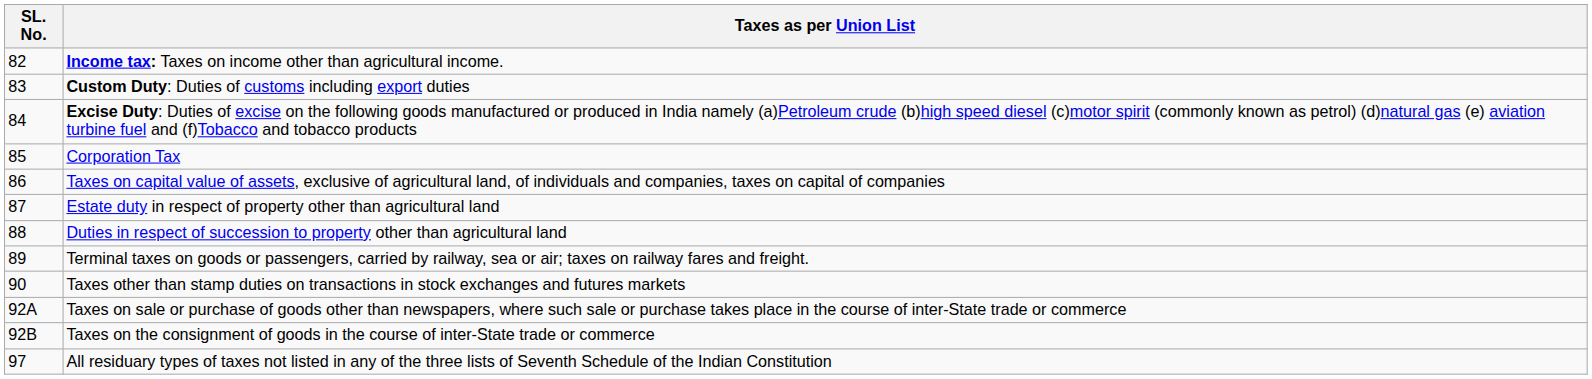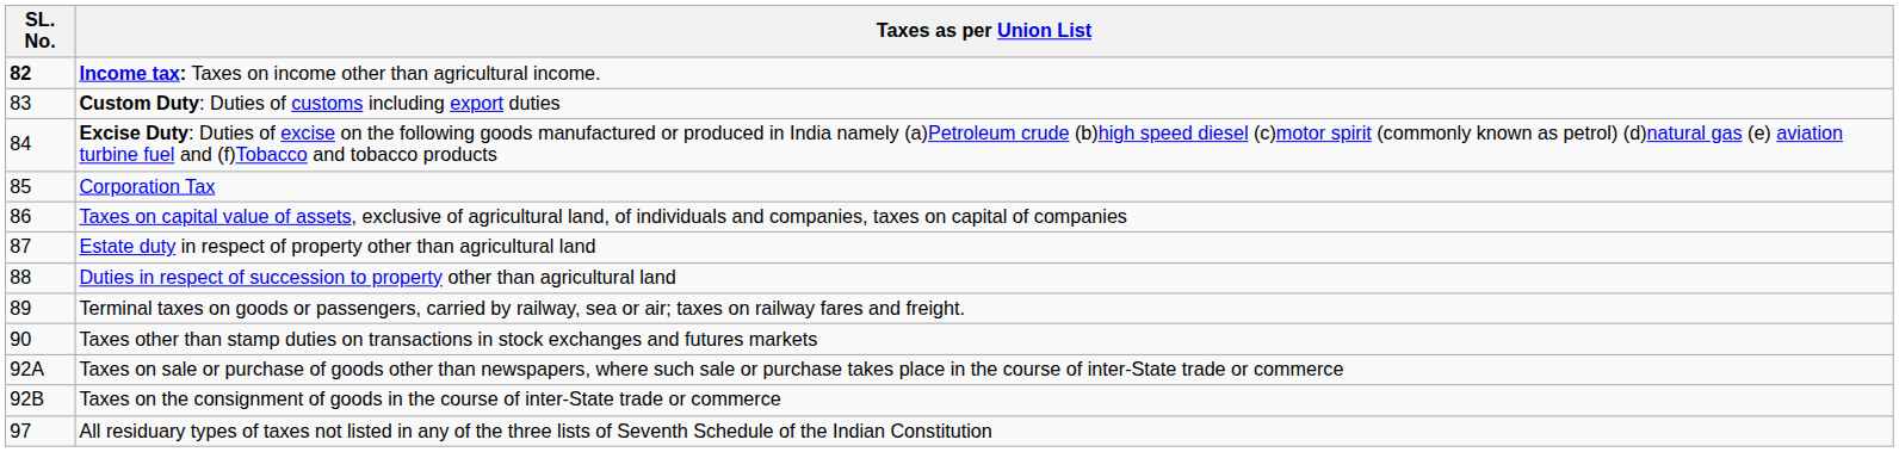Income tax: Taxes on income other than agricultural income. | SL. No.: normal -> bold
